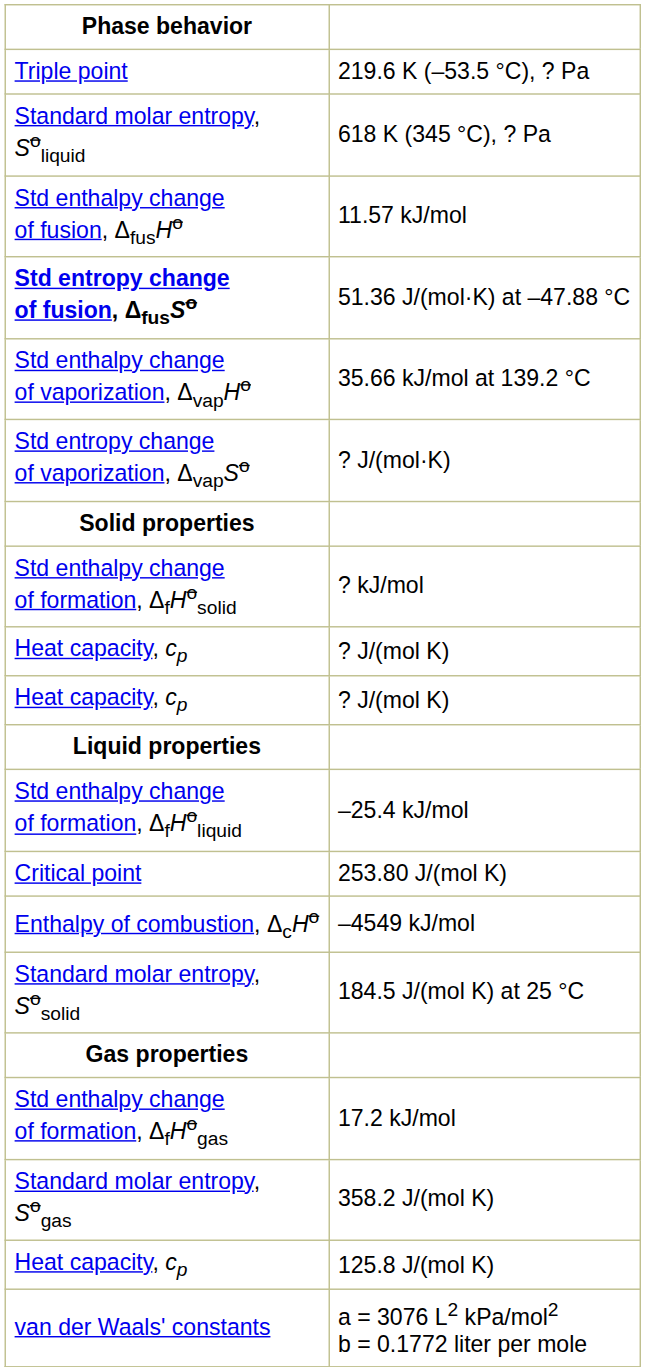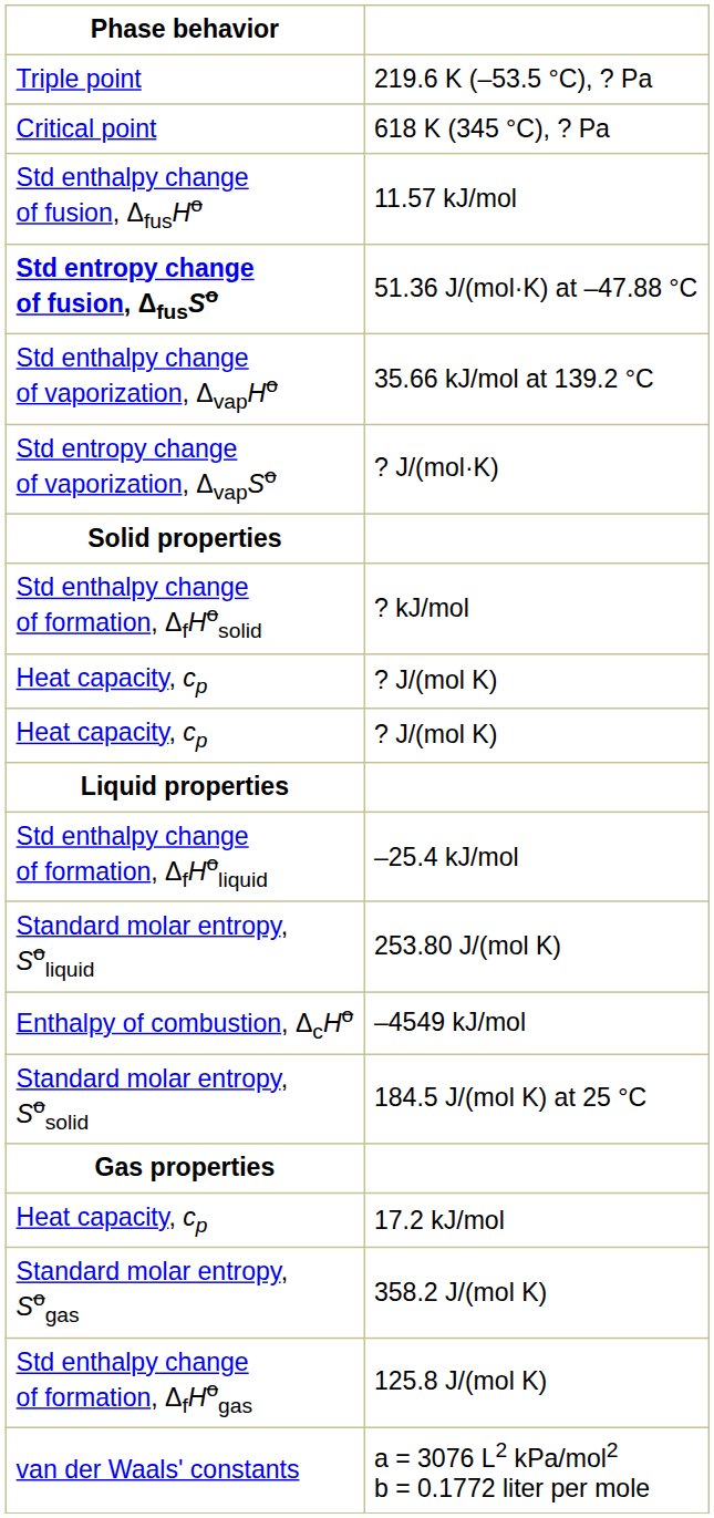row 3 | Phase behavior: Standard molar entropy, Soliquid -> Critical point
row 14 | Phase behavior: Critical point -> Standard molar entropy, Soliquid
row 18 | Phase behavior: Std enthalpy change of formation, ΔfHogas -> Heat capacity, cp
row 20 | Phase behavior: Heat capacity, cp -> Std enthalpy change of formation, ΔfHogas
